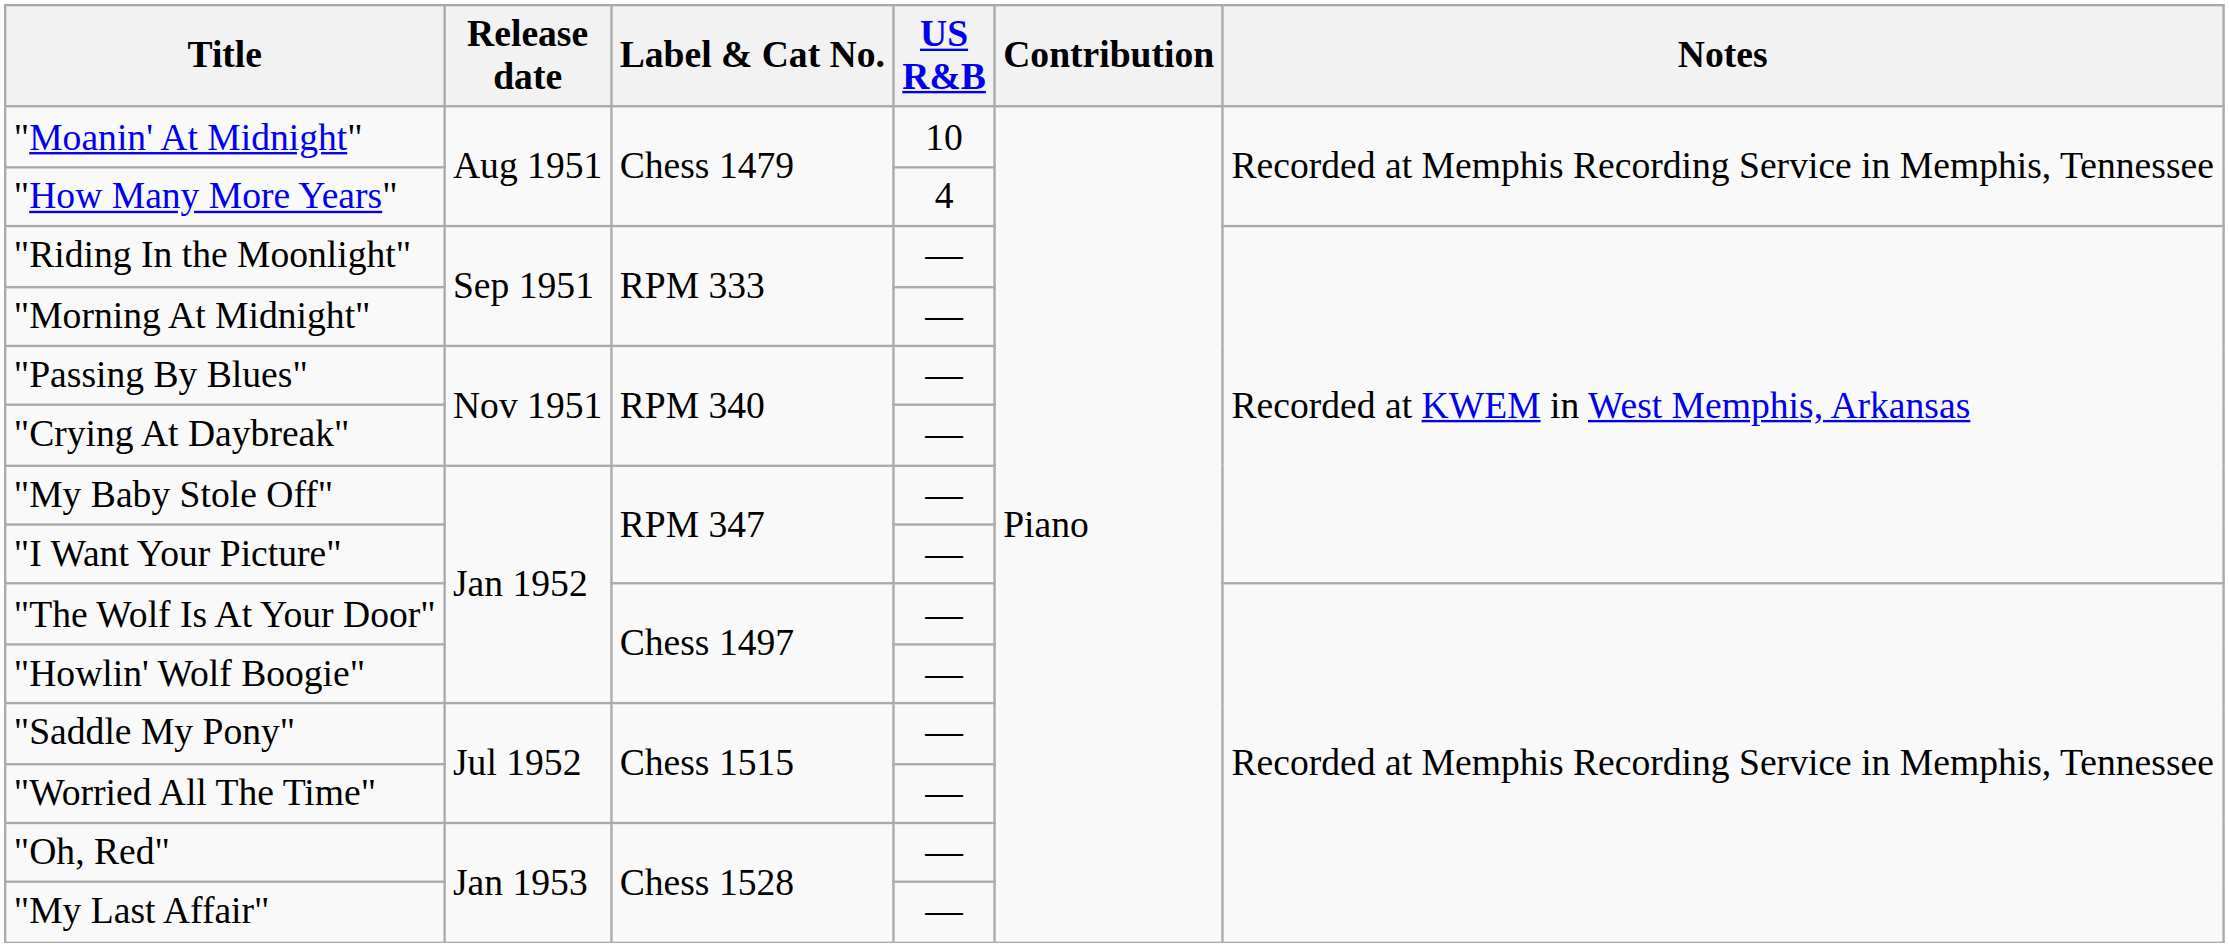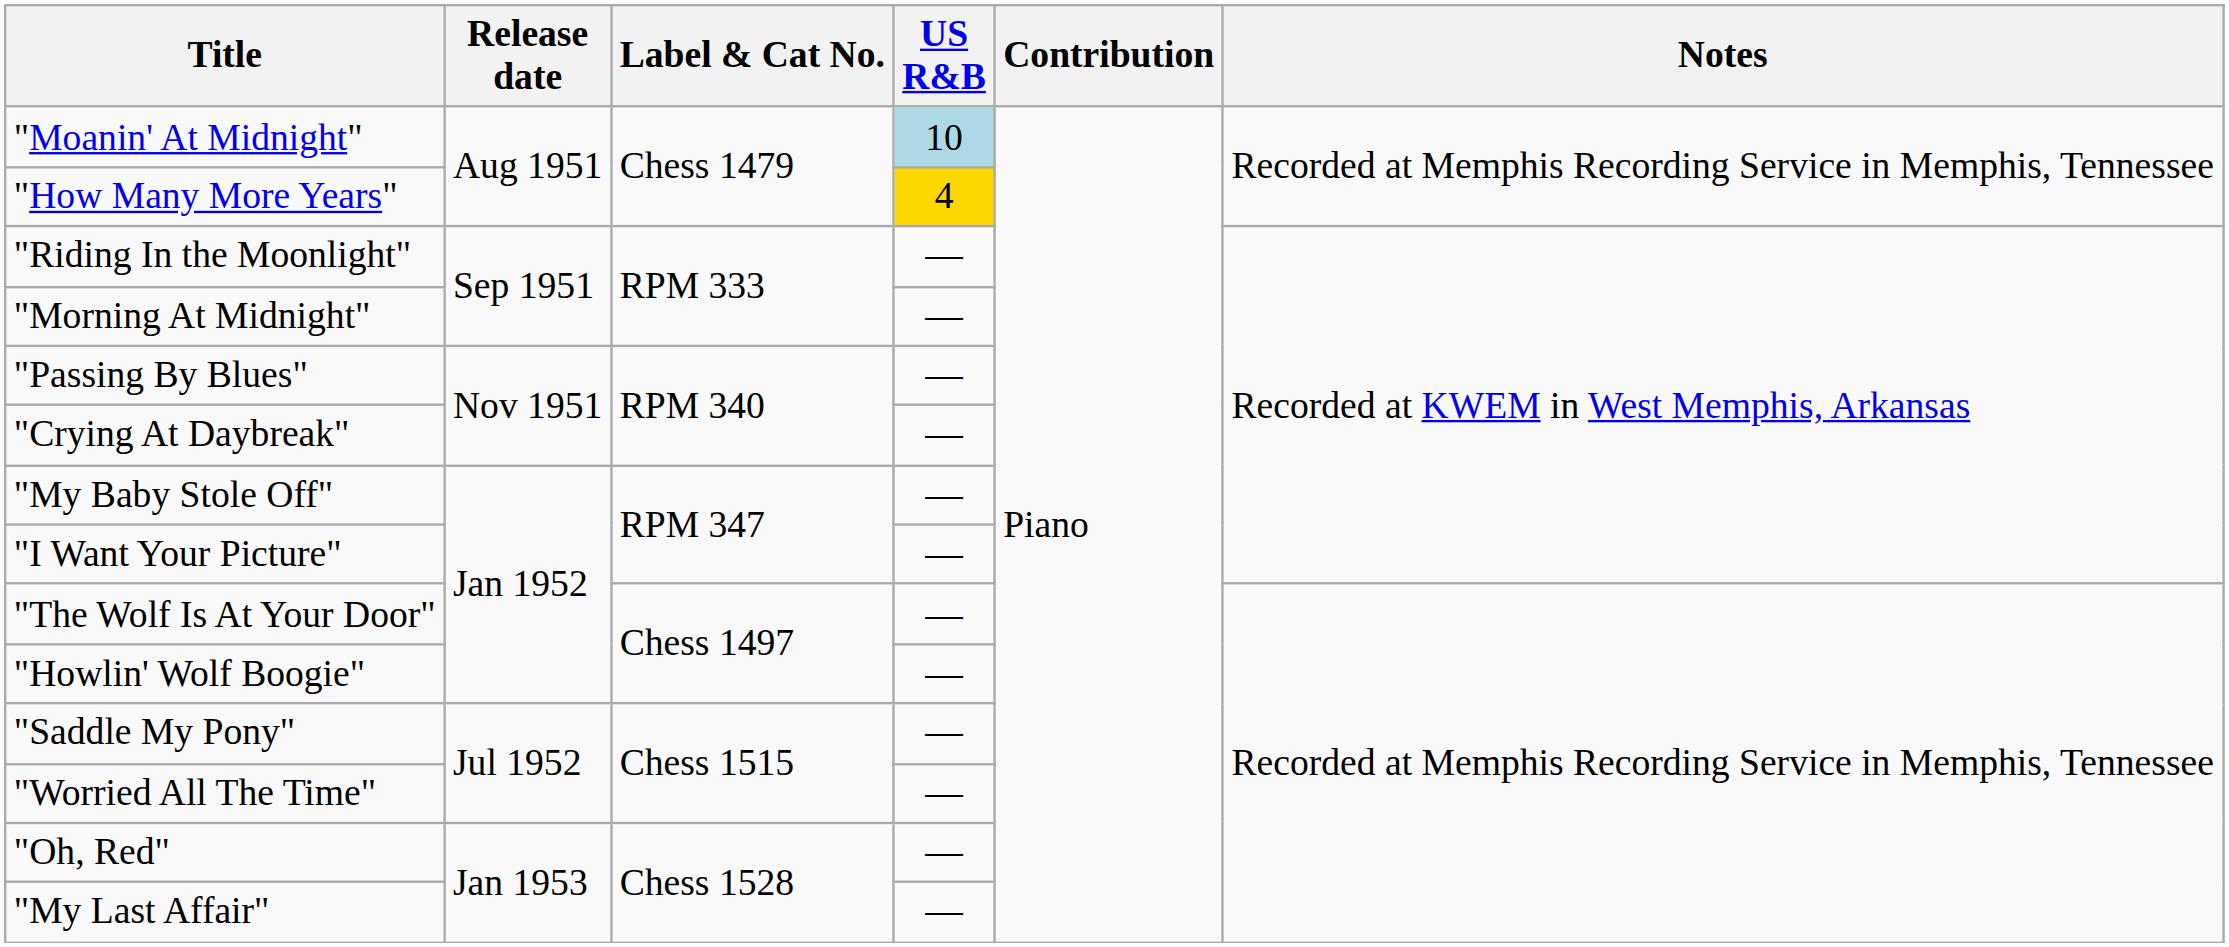"Moanin' At Midnight" | US R&B: no background -> lightblue background
"How Many More Years" | US R&B: no background -> gold background
